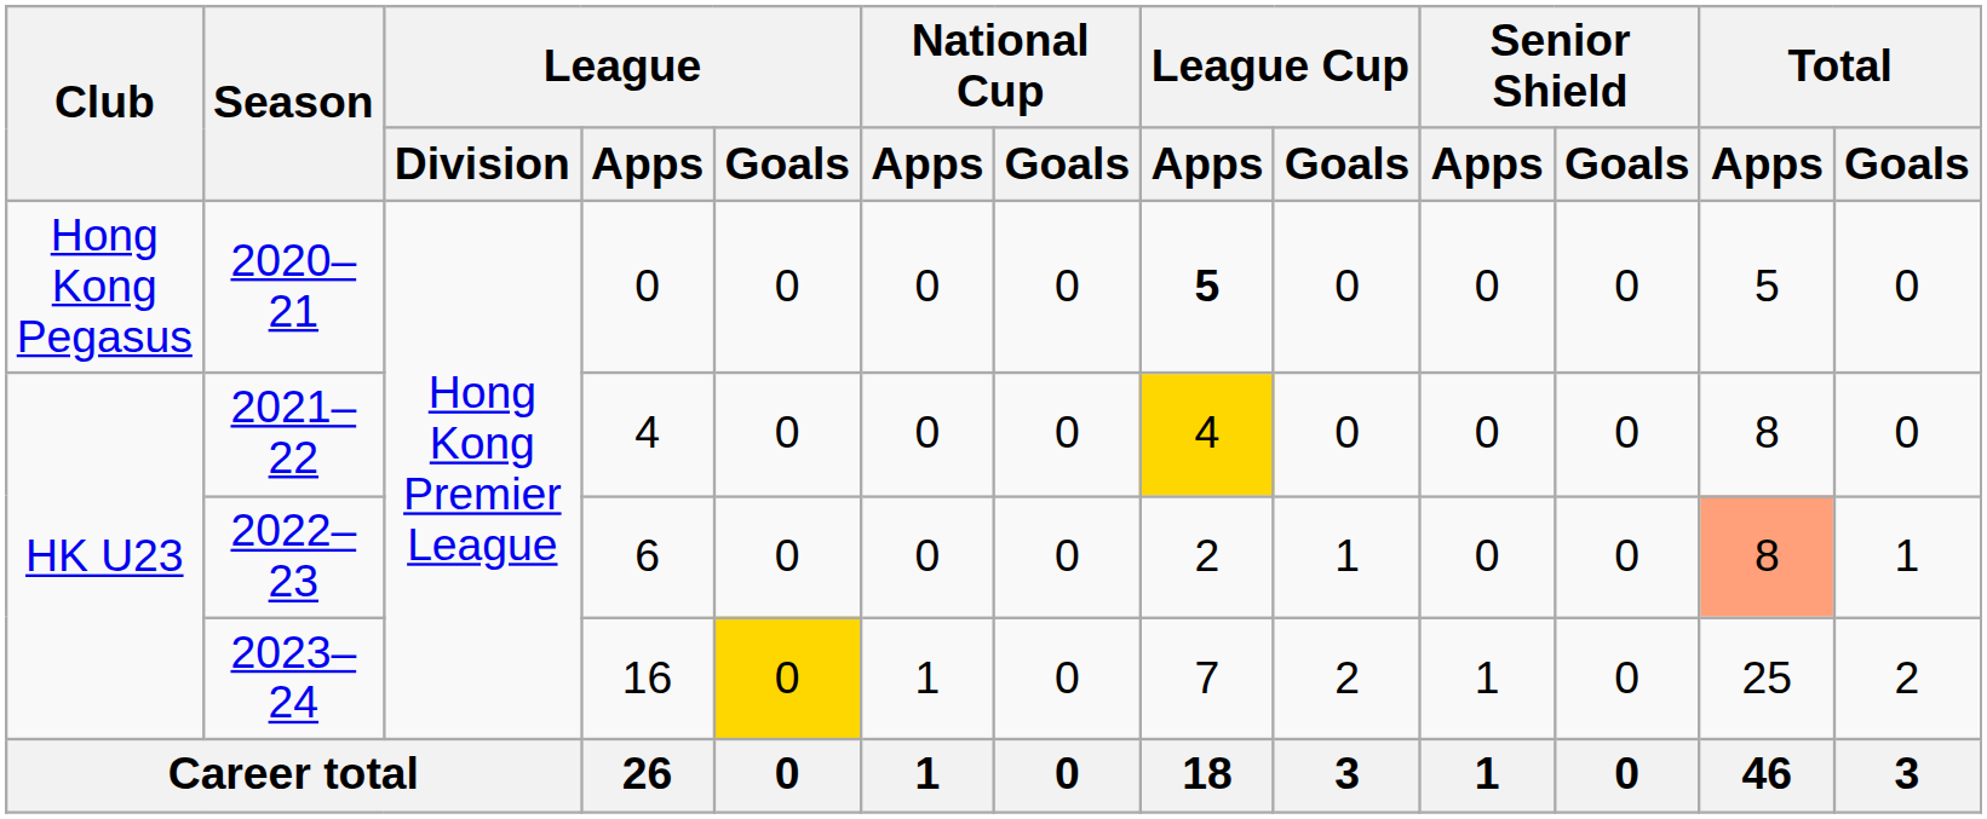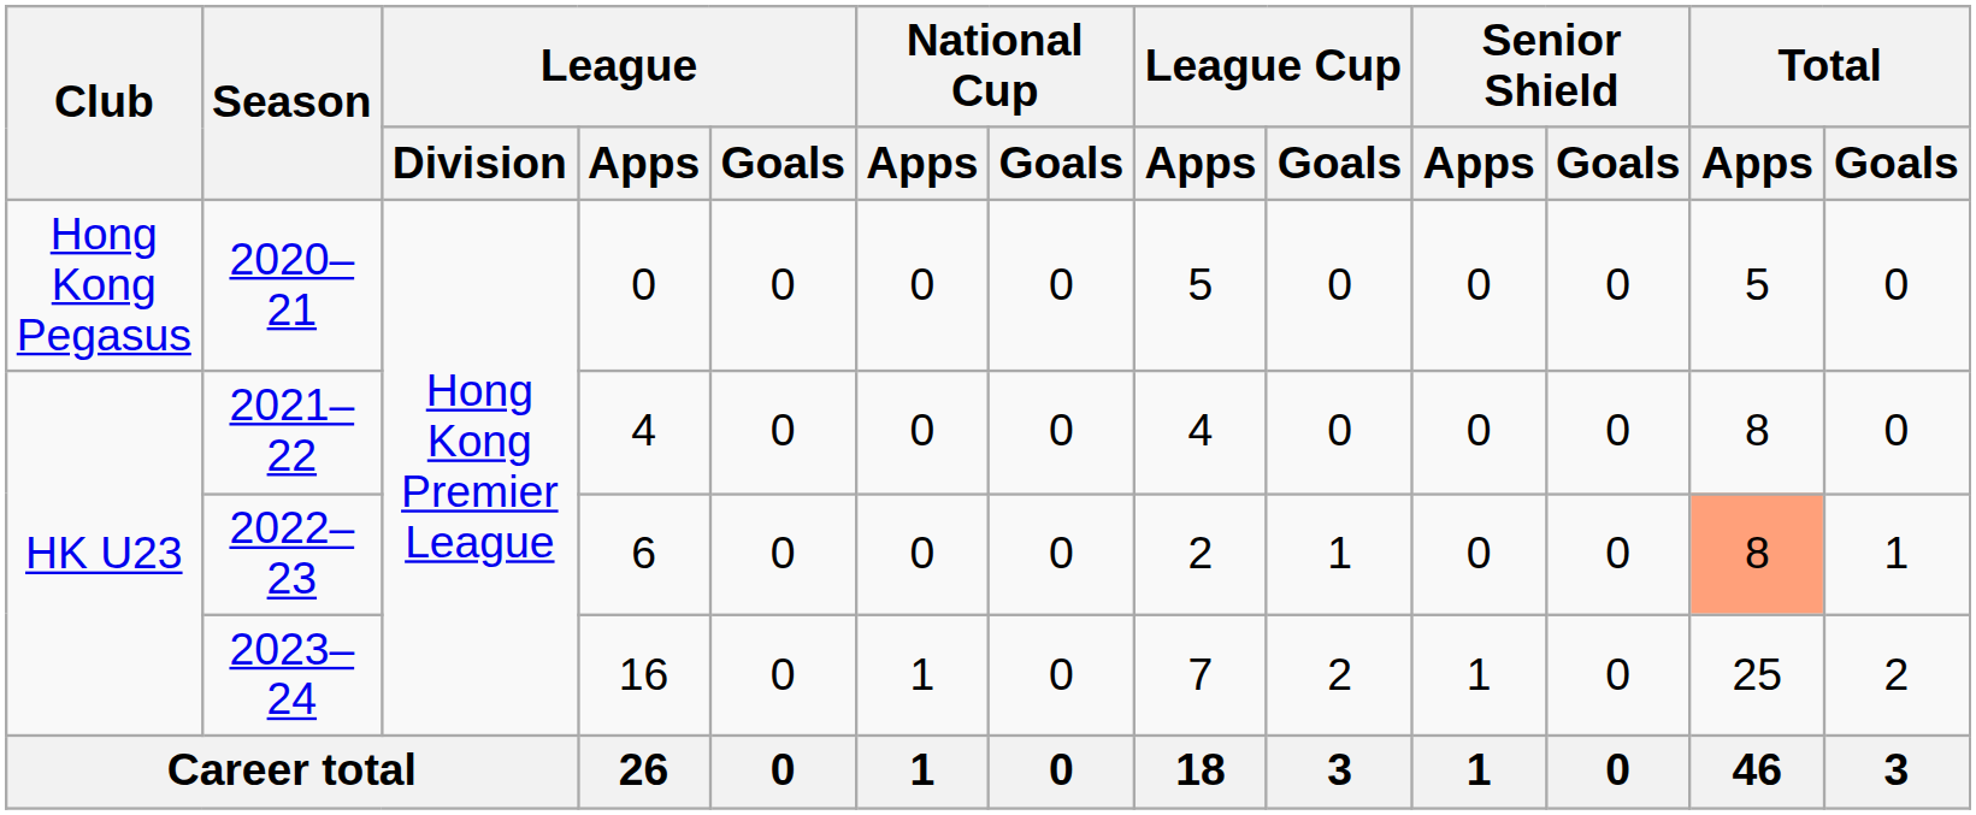2020–21 | League Cup / Apps: bold -> normal
2021–22 | League Cup / Apps: gold background -> no background
2023–24 | League / Goals: gold background -> no background
